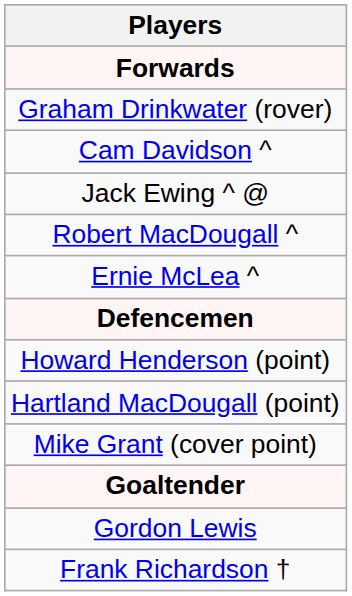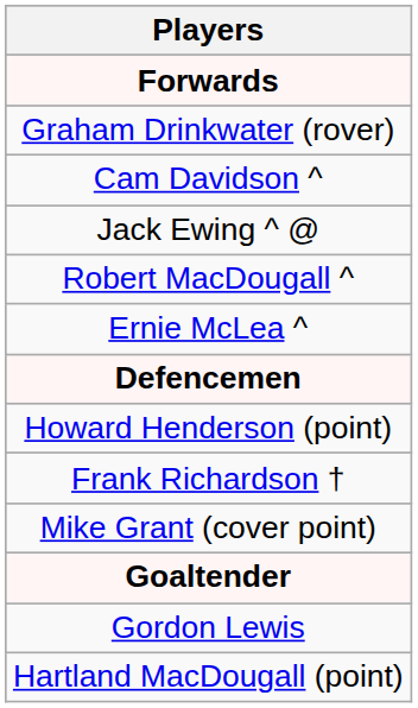row 10 | column 1: Hartland MacDougall (point) -> Frank Richardson †
row 14 | column 1: Frank Richardson † -> Hartland MacDougall (point)
